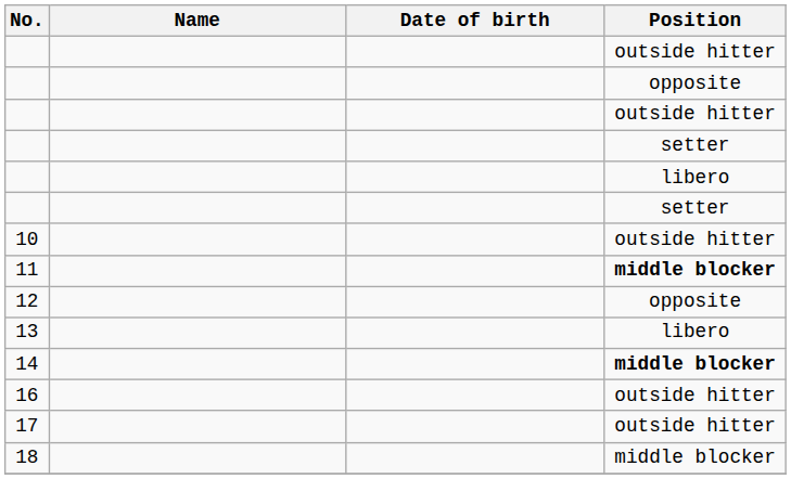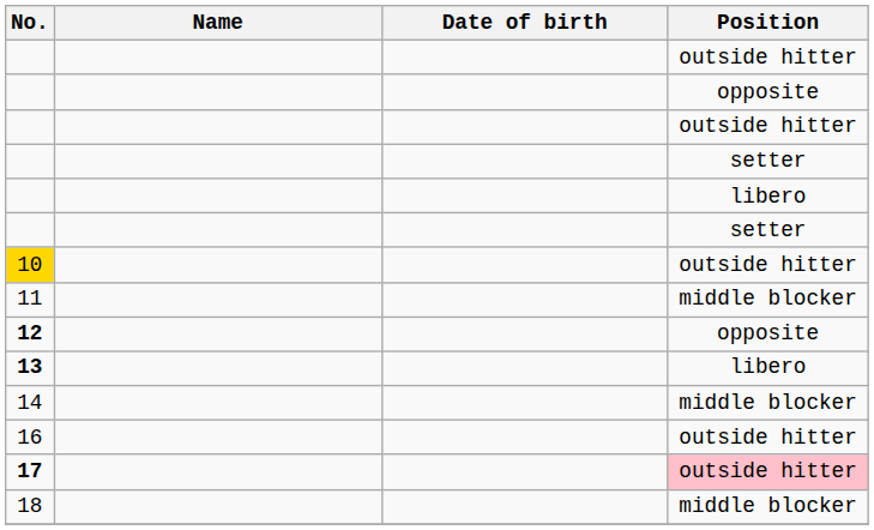10 | No.: no background -> gold background
11 | Position: bold -> normal
12 | No.: normal -> bold
13 | No.: normal -> bold
14 | Position: bold -> normal
17 | No.: normal -> bold
17 | Position: no background -> pink background
